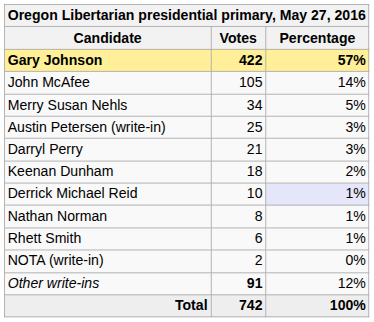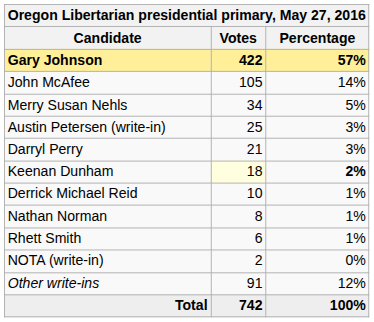Keenan Dunham | Votes: no background -> lightyellow background
Keenan Dunham | Percentage: normal -> bold
Derrick Michael Reid | Percentage: lavender background -> no background
Other write-ins | Votes: bold -> normal
